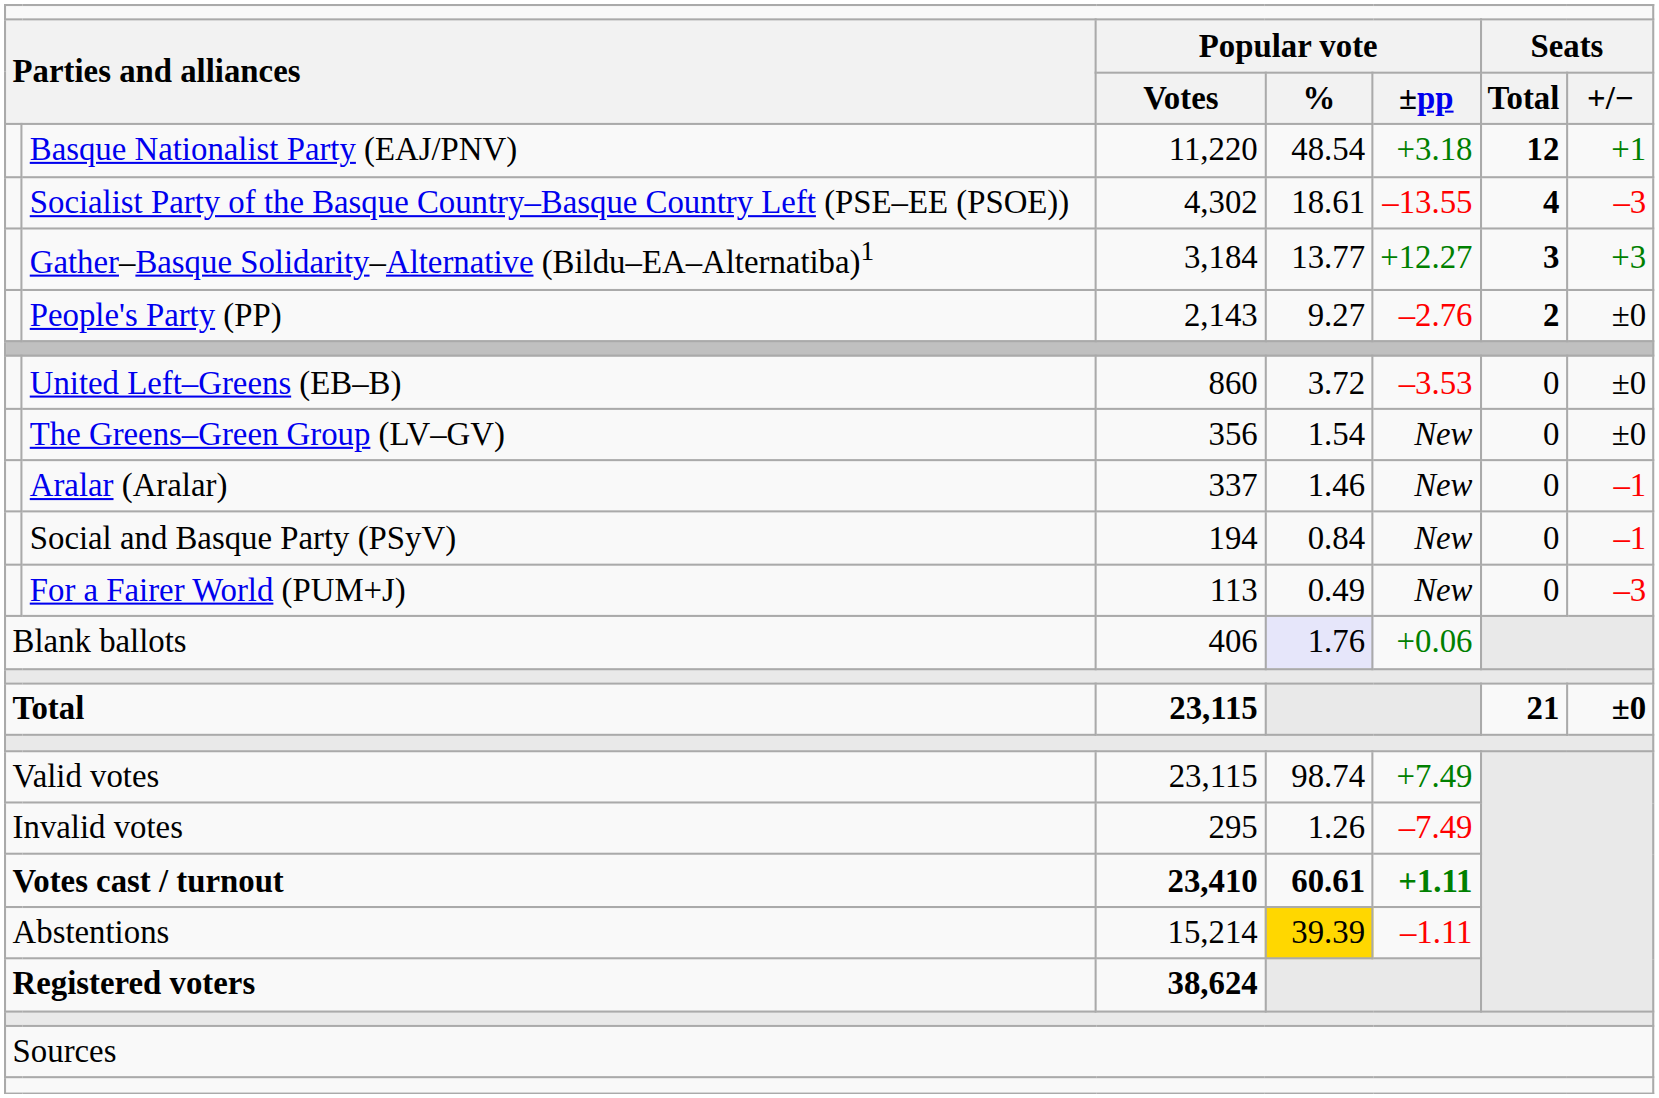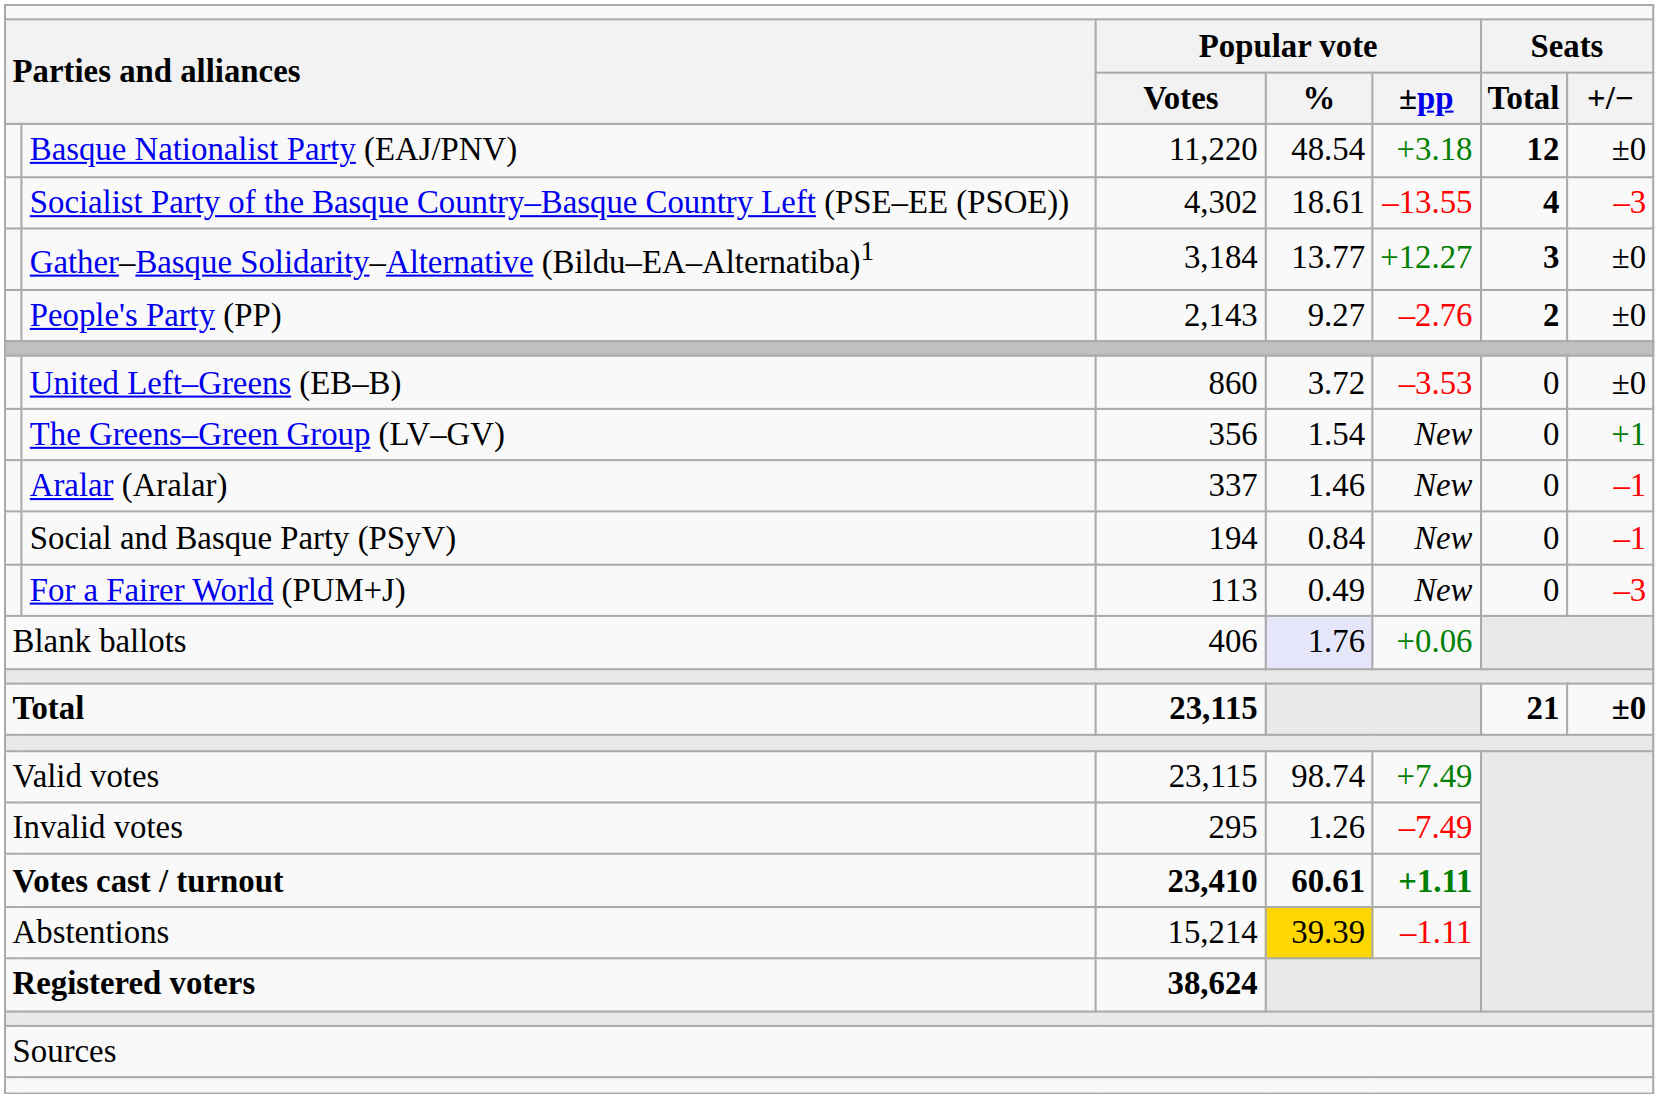Basque Nationalist Party (EAJ/PNV) | column 7: +1 -> ±0
Gather–Basque Solidarity–Alternative (Bildu–EA–Alternatiba)1 | column 7: +3 -> ±0
The Greens–Green Group (LV–GV) | column 7: ±0 -> +1
